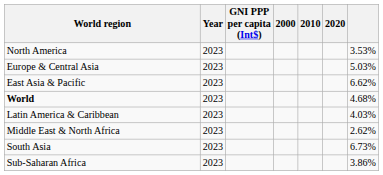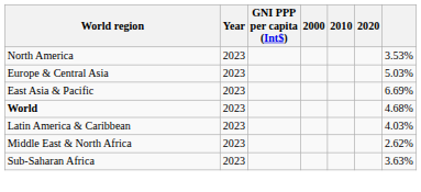East Asia & Pacific | column 7: 6.62% -> 6.69%
- row: South Asia | 2023 | 6.73%
Sub-Saharan Africa | column 7: 3.86% -> 3.63%
